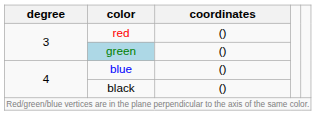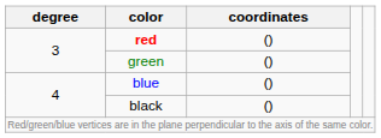red | color: normal -> bold
green | color: lightblue background -> no background
